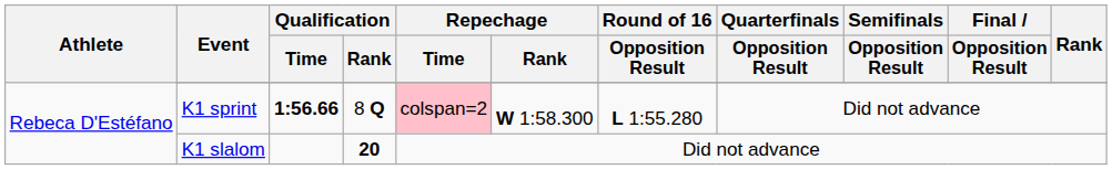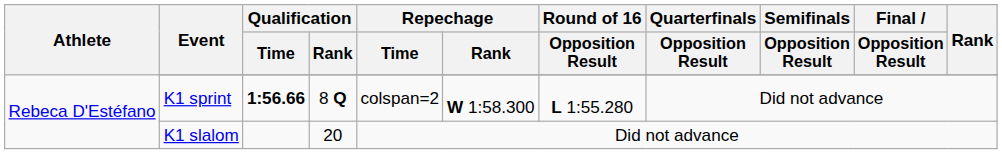K1 sprint | Repechage / Time: pink background -> no background
K1 slalom | Qualification / Rank: bold -> normal
